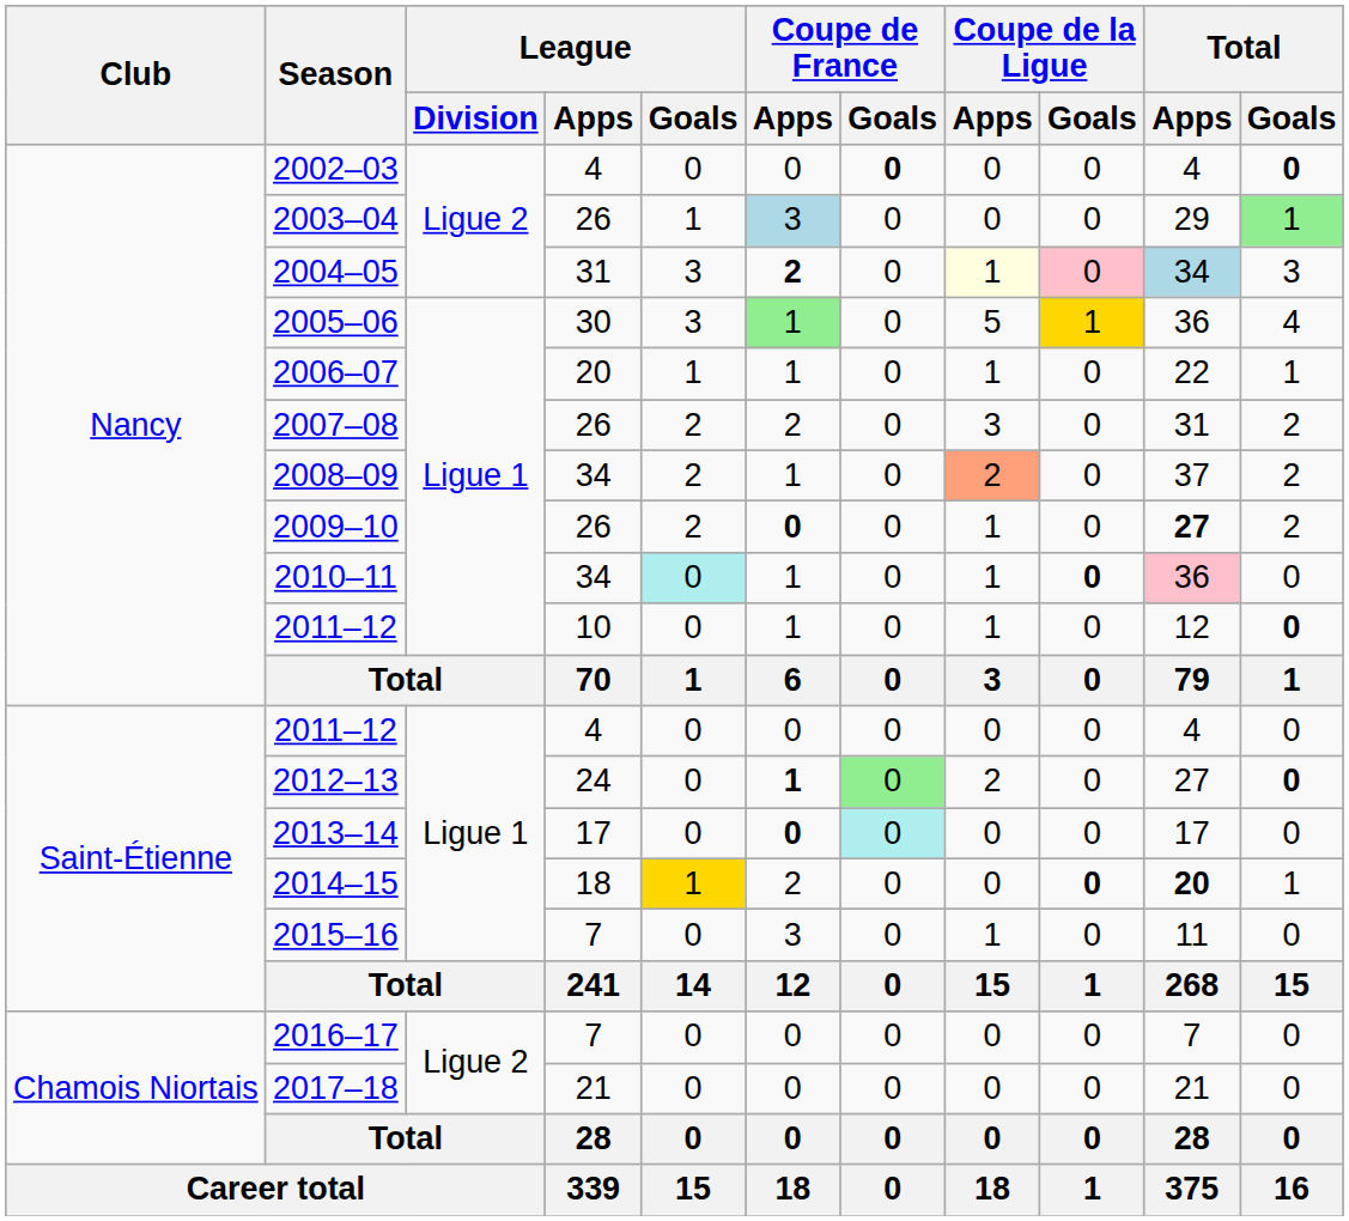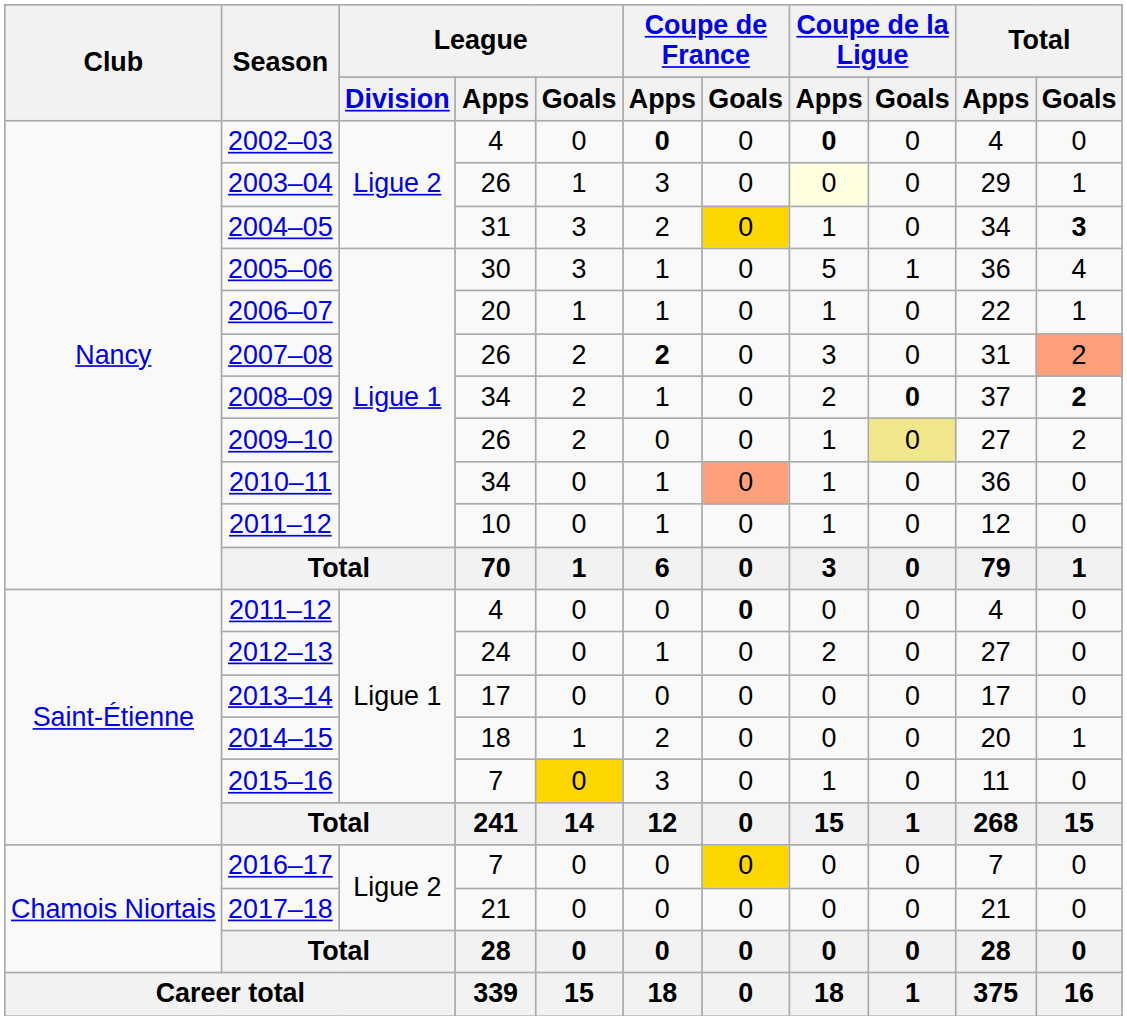2002–03 | Coupe de France / Apps: normal -> bold
2002–03 | Coupe de France / Goals: bold -> normal
2002–03 | Coupe de la Ligue / Apps: normal -> bold
2002–03 | Total / Goals: bold -> normal
2003–04 | Coupe de France / Apps: lightblue background -> no background
2003–04 | Coupe de la Ligue / Apps: no background -> lightyellow background
2003–04 | Total / Goals: lightgreen background -> no background
2004–05 | Coupe de France / Apps: bold -> normal
2004–05 | Coupe de France / Goals: no background -> gold background
2004–05 | Coupe de la Ligue / Apps: lightyellow background -> no background
2004–05 | Coupe de la Ligue / Goals: pink background -> no background
2004–05 | Total / Apps: lightblue background -> no background
2004–05 | Total / Goals: normal -> bold
2005–06 | Coupe de France / Apps: lightgreen background -> no background
2005–06 | Coupe de la Ligue / Goals: gold background -> no background
2007–08 | Coupe de France / Apps: normal -> bold
2007–08 | Total / Goals: no background -> lightsalmon background
2008–09 | Coupe de la Ligue / Apps: lightsalmon background -> no background
2008–09 | Coupe de la Ligue / Goals: normal -> bold
2008–09 | Total / Goals: normal -> bold
2009–10 | Coupe de France / Apps: bold -> normal
2009–10 | Coupe de la Ligue / Goals: no background -> khaki background
2009–10 | Total / Apps: bold -> normal
2010–11 | League / Goals: paleturquoise background -> no background
2010–11 | Coupe de France / Goals: no background -> lightsalmon background
2010–11 | Coupe de la Ligue / Goals: bold -> normal
2010–11 | Total / Apps: pink background -> no background
2011–12 / 10 | Total / Goals: bold -> normal
2011–12 / 4 | Coupe de France / Goals: normal -> bold
2012–13 | Coupe de France / Apps: bold -> normal
2012–13 | Coupe de France / Goals: lightgreen background -> no background
2012–13 | Total / Goals: bold -> normal
2013–14 | Coupe de France / Apps: bold -> normal
2013–14 | Coupe de France / Goals: paleturquoise background -> no background
2014–15 | League / Goals: gold background -> no background
2014–15 | Coupe de la Ligue / Goals: bold -> normal
2014–15 | Total / Apps: bold -> normal
2015–16 | League / Goals: no background -> gold background
2016–17 | Coupe de France / Goals: no background -> gold background
